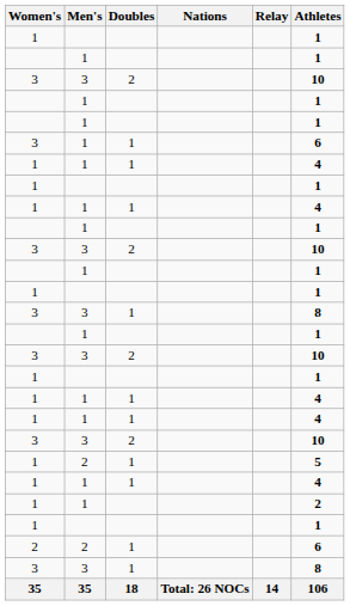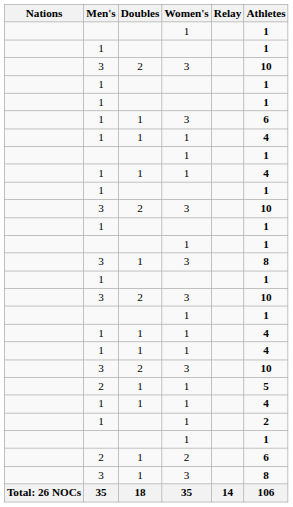columns swapped: Nations <-> Women's
